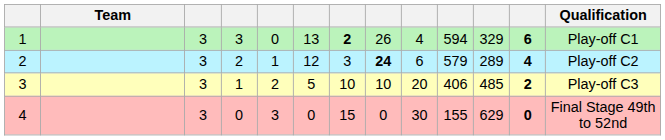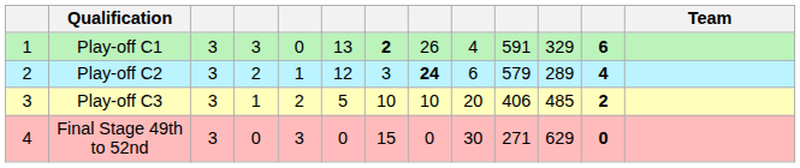columns swapped: Team <-> Qualification
row 2 | column 10: 594 -> 591
row 5 | column 10: 155 -> 271
